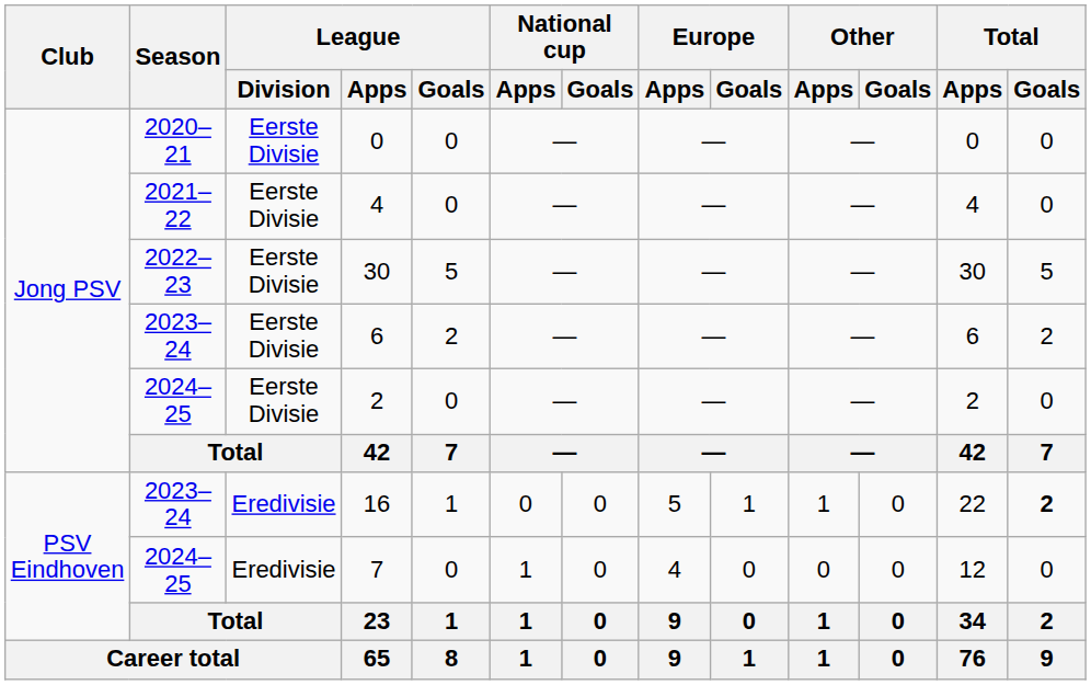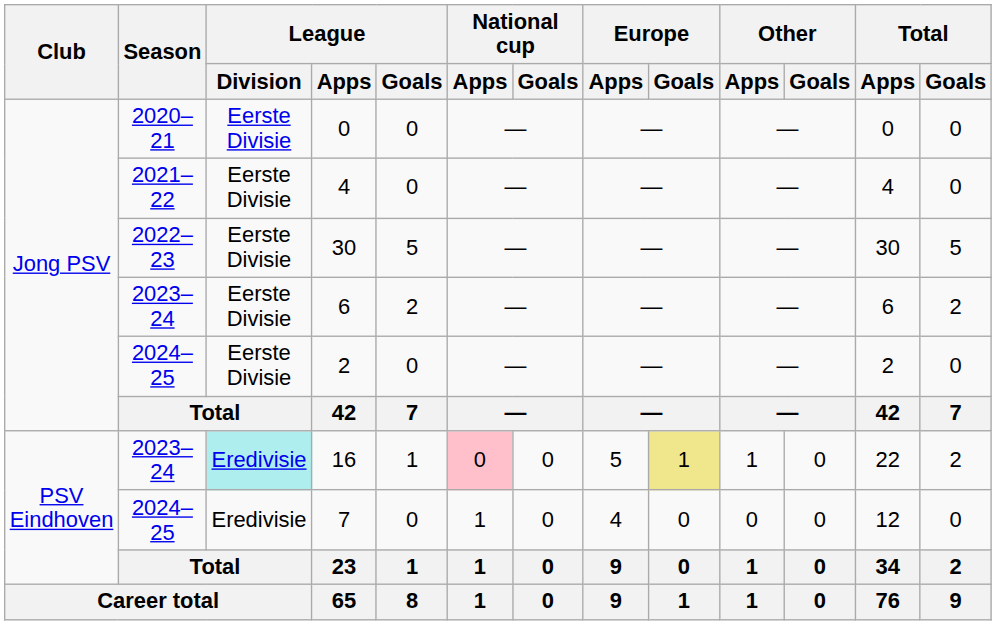16 | League / Division: no background -> paleturquoise background
16 | National cup / Apps: no background -> pink background
16 | Europe / Goals: no background -> khaki background
16 | Total / Goals: bold -> normal
